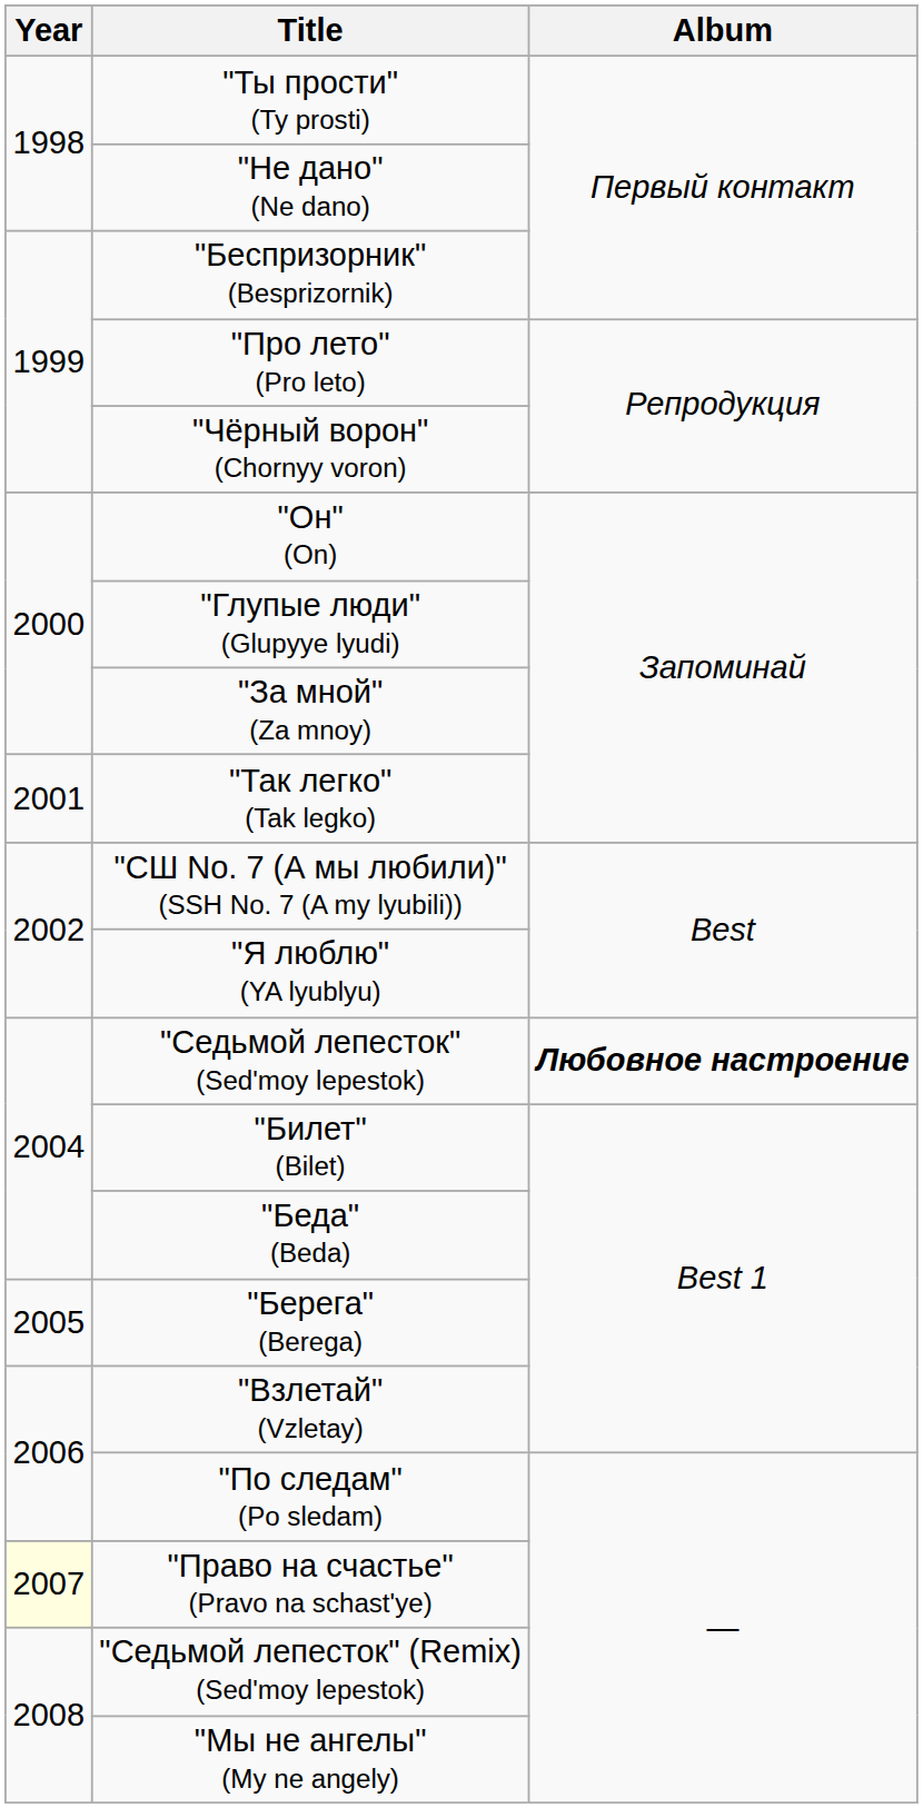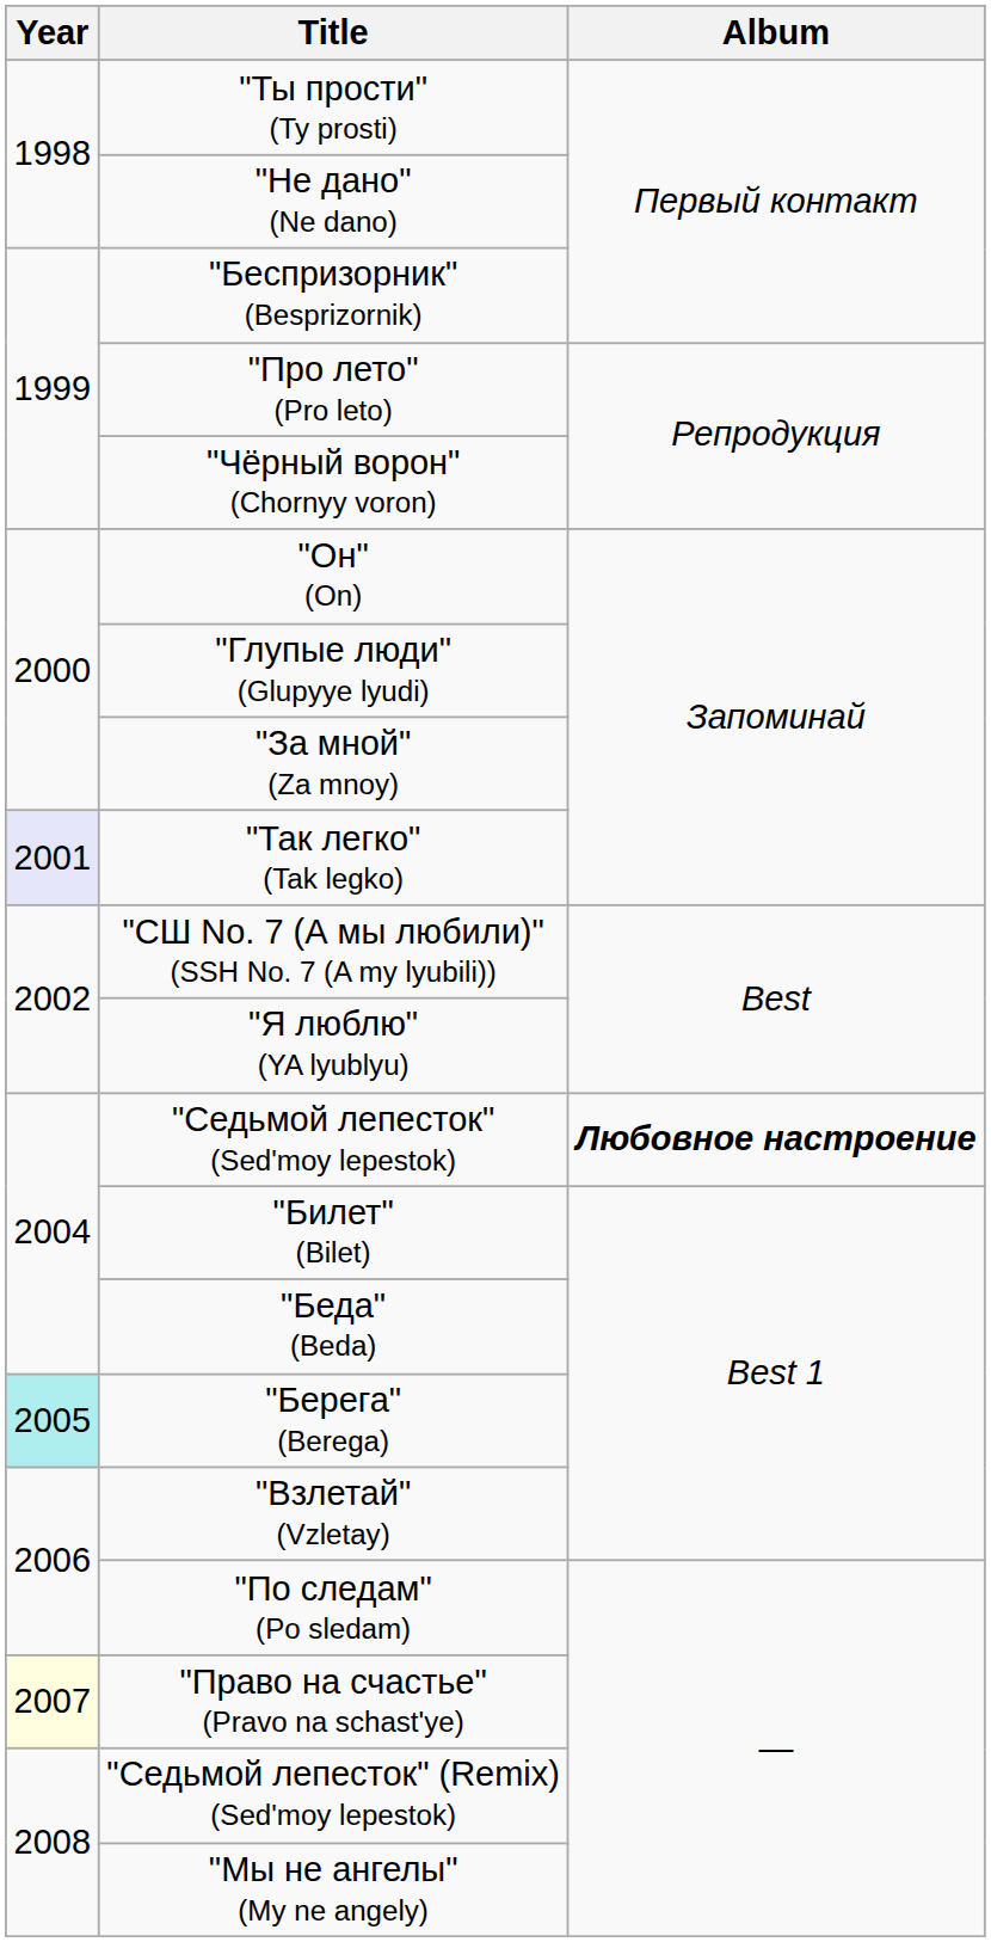"Так легко" (Tak legko) | Year: no background -> lavender background
"Берега" (Berega) | Year: no background -> paleturquoise background
